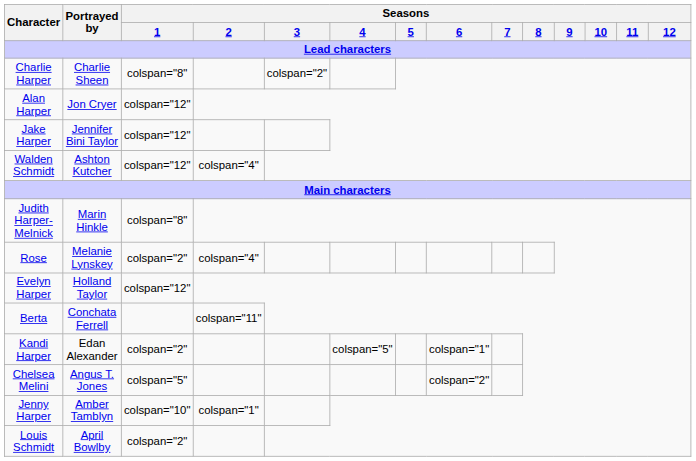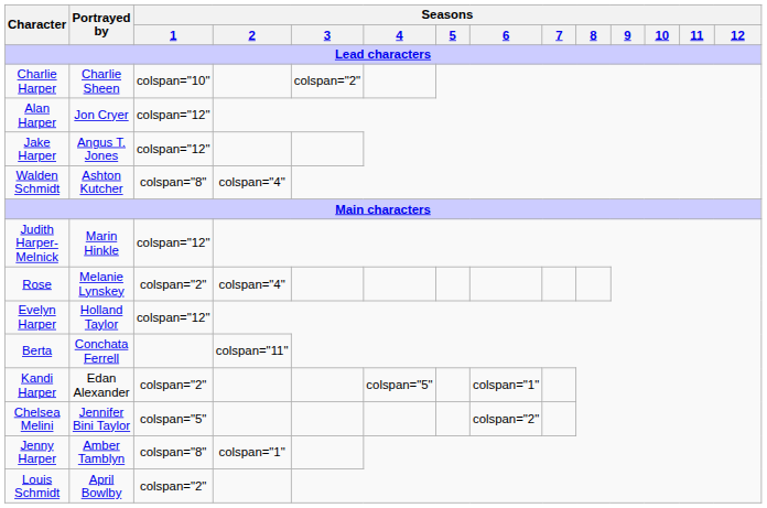Charlie Harper | Seasons / 1: colspan="8" -> colspan="10"
Jake Harper | Portrayed by: Jennifer Bini Taylor -> Angus T. Jones
Walden Schmidt | Seasons / 1: colspan="12" -> colspan="8"
Judith Harper-Melnick | Seasons / 1: colspan="8" -> colspan="12"
Chelsea Melini | Portrayed by: Angus T. Jones -> Jennifer Bini Taylor
Jenny Harper | Seasons / 1: colspan="10" -> colspan="8"
